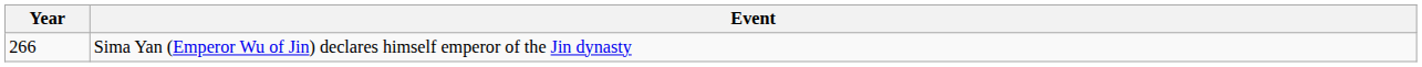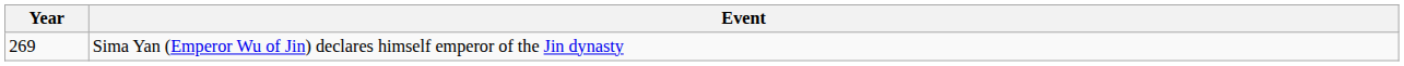row 2 | Year: 266 -> 269
